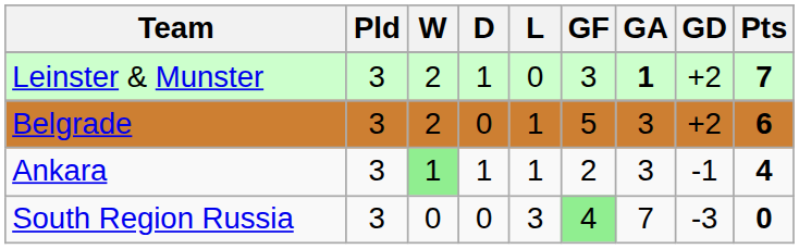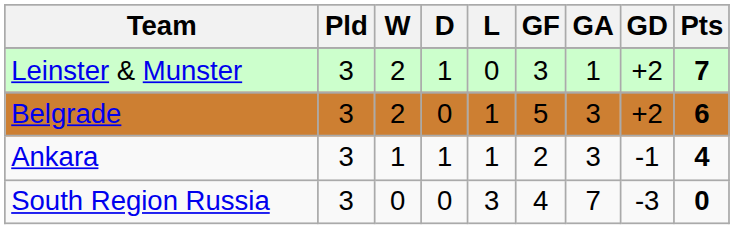Leinster & Munster | GA: bold -> normal
Ankara | W: lightgreen background -> no background
South Region Russia | GF: lightgreen background -> no background
